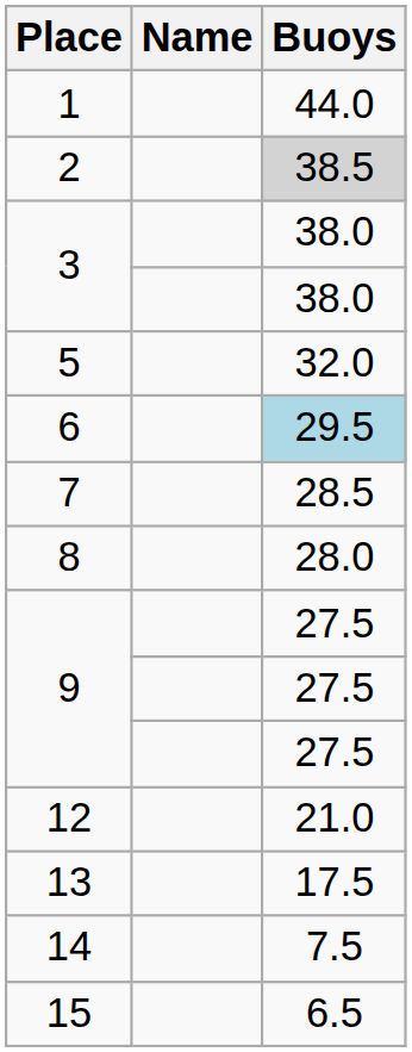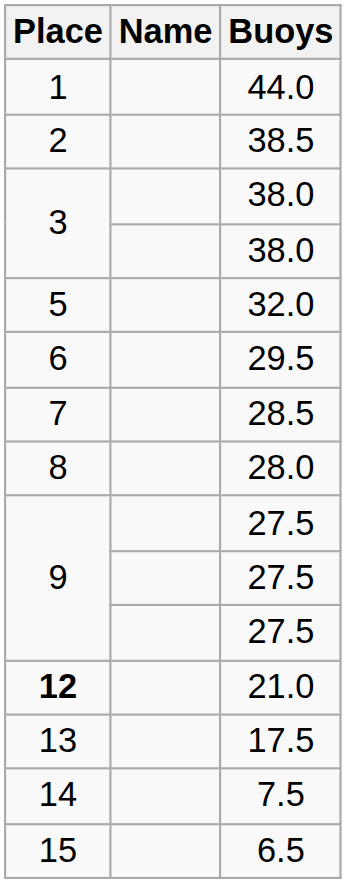2 | Buoys: lightgrey background -> no background
6 | Buoys: lightblue background -> no background
12 | Place: normal -> bold
